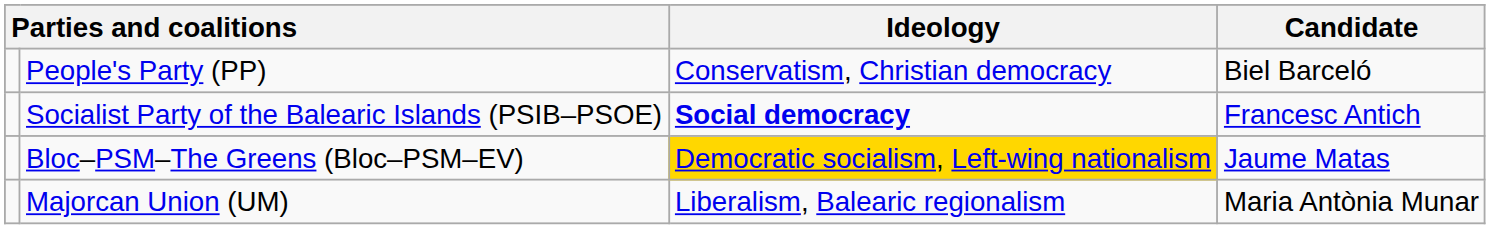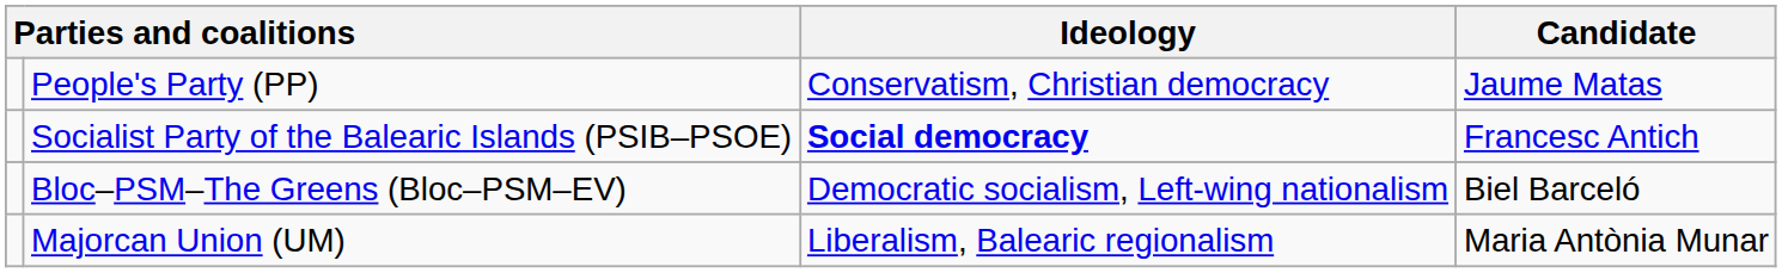People's Party (PP) | Candidate: Biel Barceló -> Jaume Matas
Bloc–PSM–The Greens (Bloc–PSM–EV) | Ideology: gold background -> no background
Bloc–PSM–The Greens (Bloc–PSM–EV) | Candidate: Jaume Matas -> Biel Barceló
